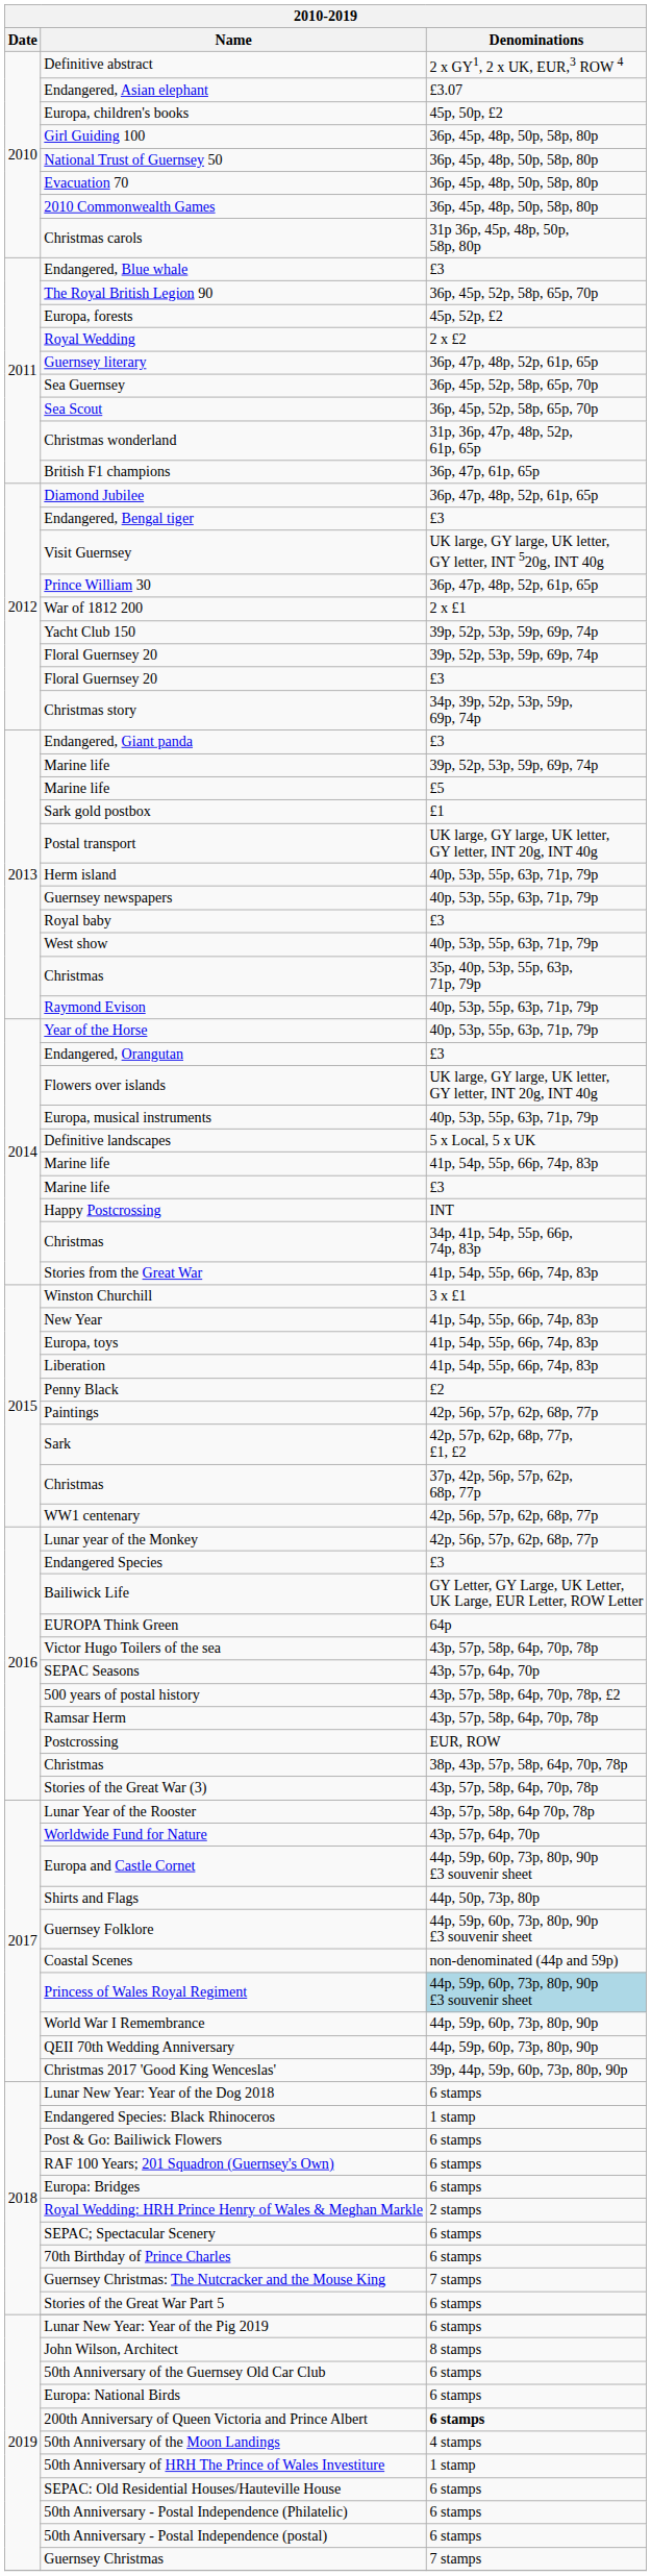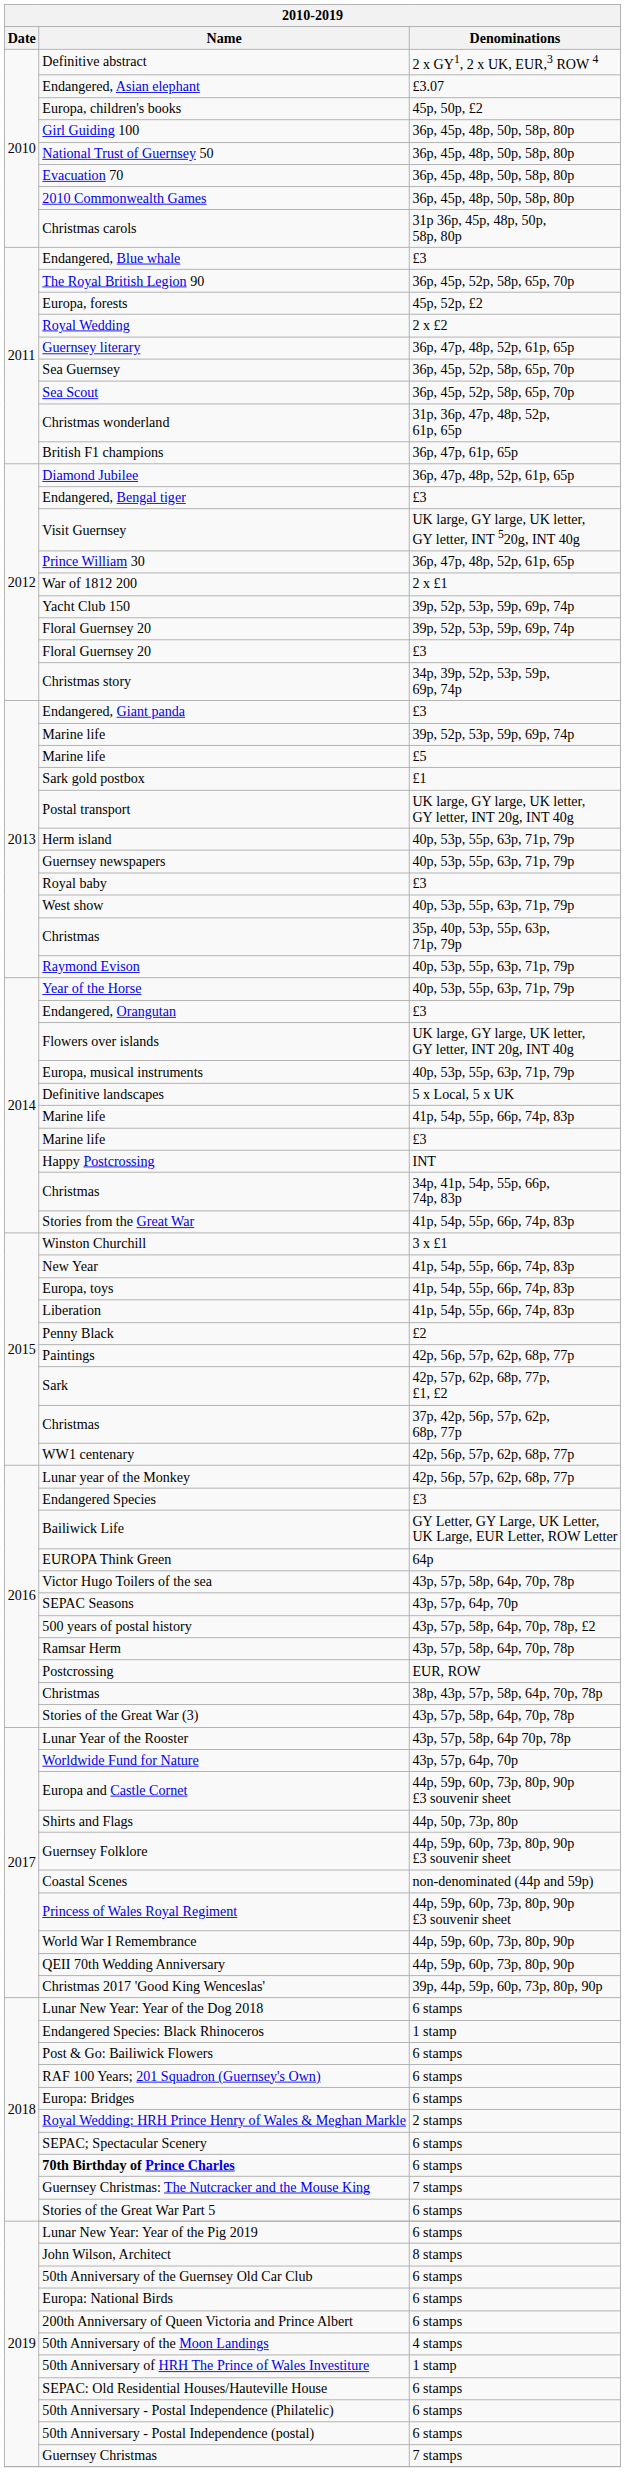Princess of Wales Royal Regiment | Denominations: lightblue background -> no background
70th Birthday of Prince Charles | Name: normal -> bold
200th Anniversary of Queen Victoria and Prince Albert | Denominations: bold -> normal
